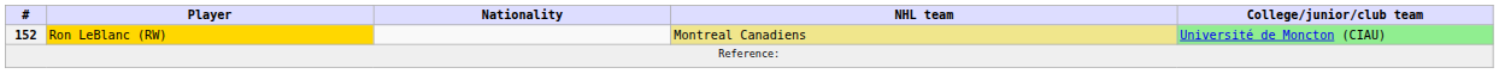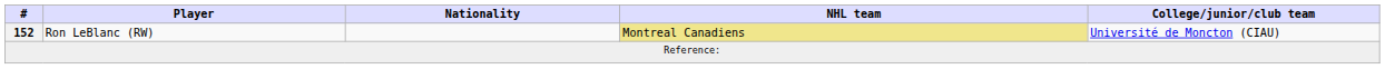152 | Player: gold background -> no background
152 | College/junior/club team: lightgreen background -> no background
